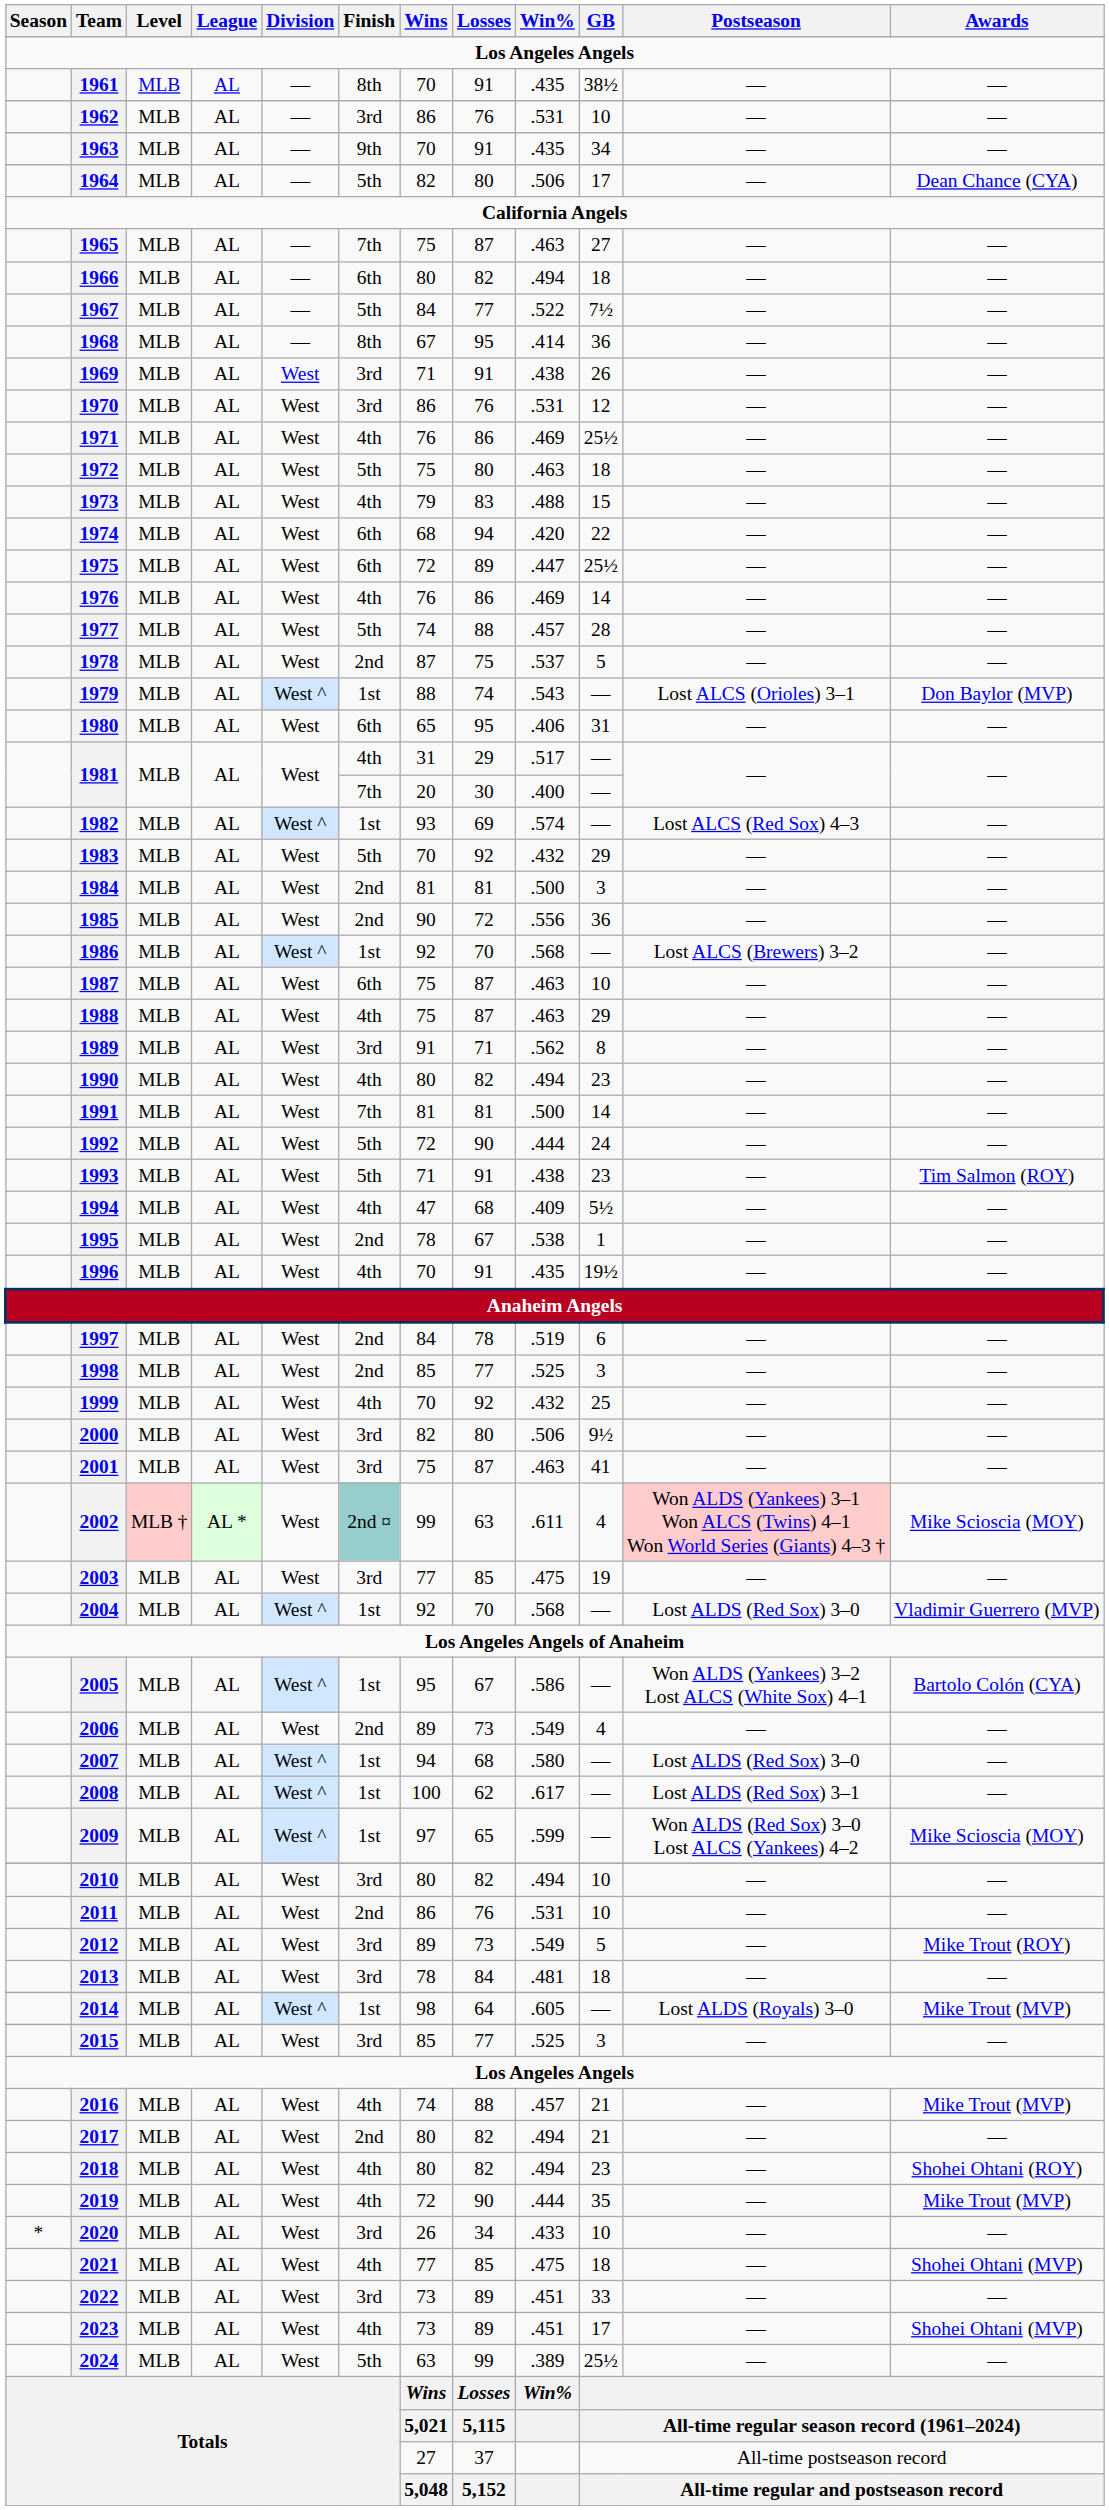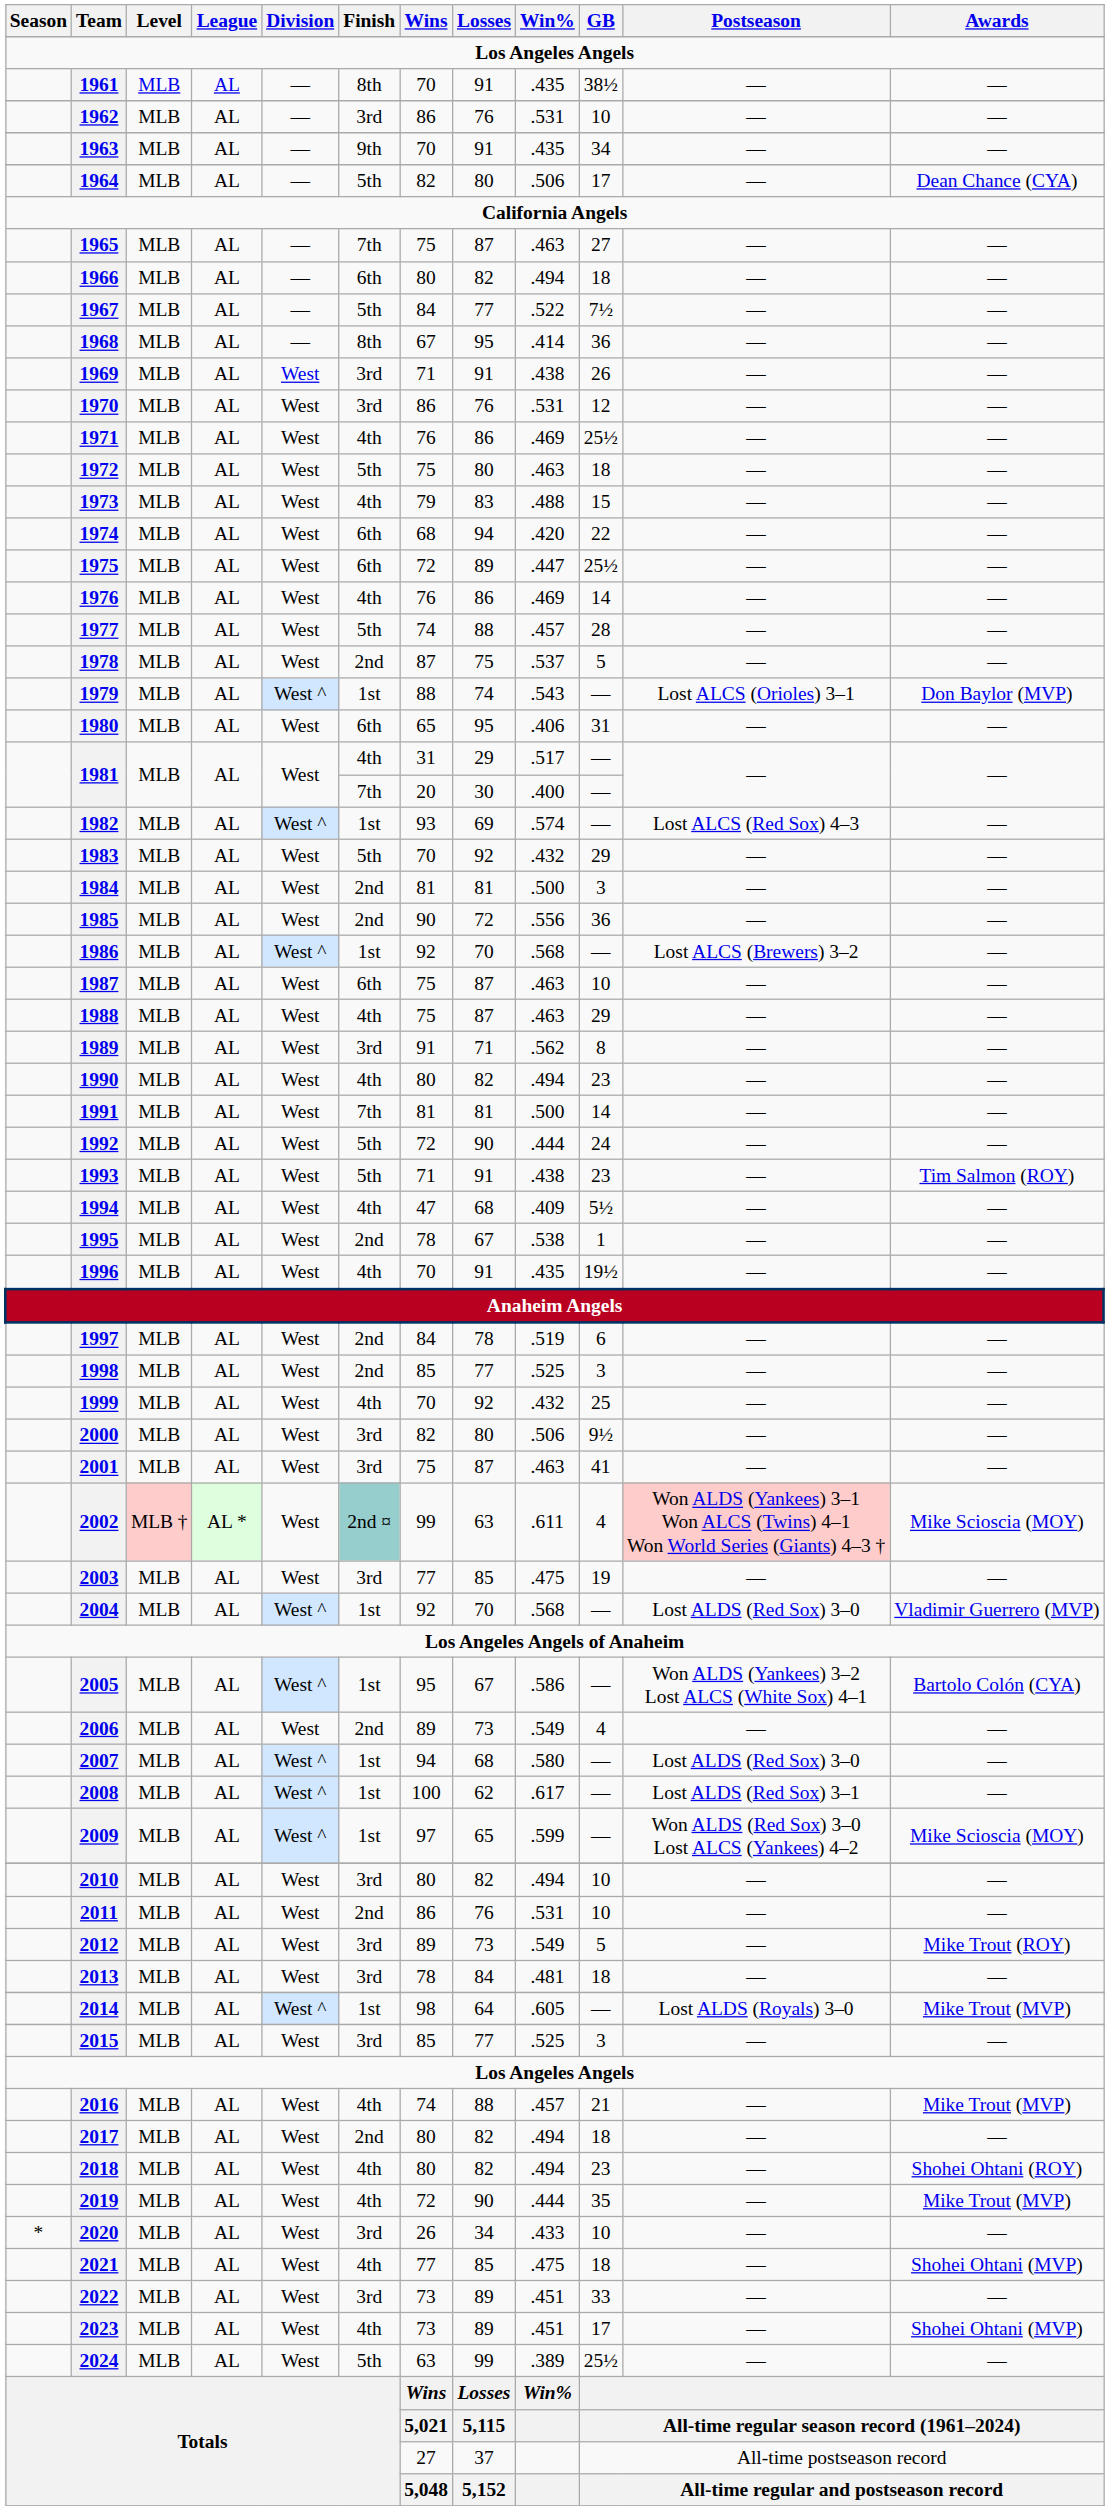2017 | GB: 21 -> 18
